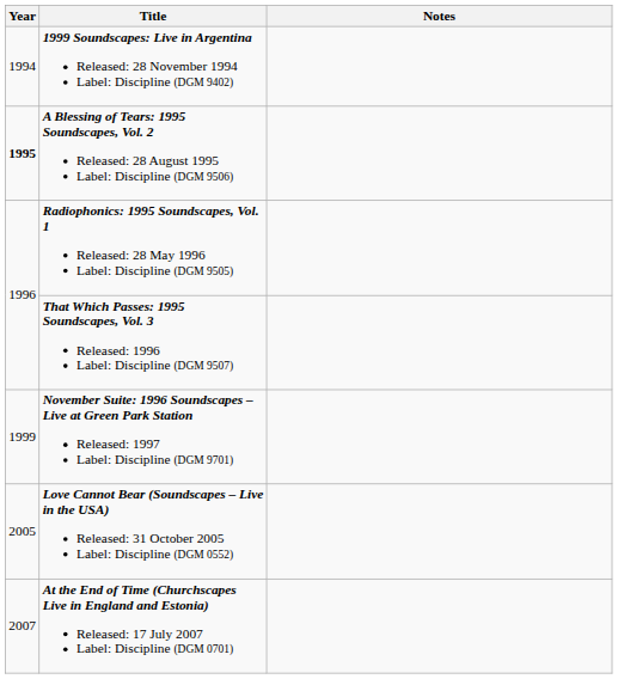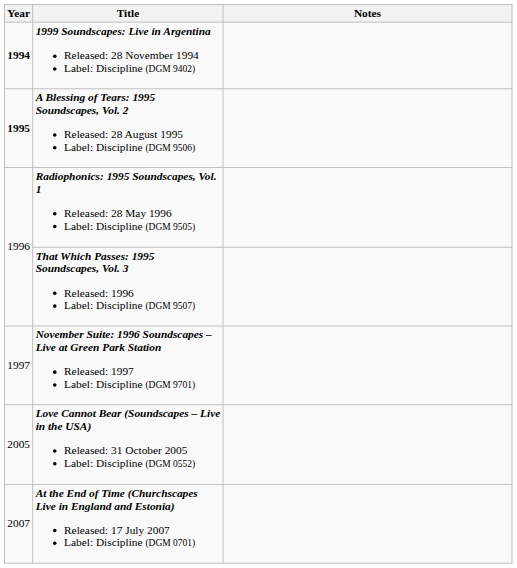row 2 | Year: normal -> bold
row 6 | Year: 1999 -> 1997
